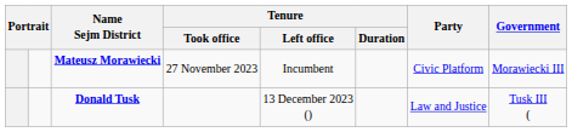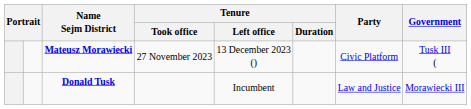Mateusz Morawiecki | Tenure / Left office: Incumbent -> 13 December 2023 ()
Mateusz Morawiecki | Government: Morawiecki III -> Tusk III (
Donald Tusk | Tenure / Left office: 13 December 2023 () -> Incumbent
Donald Tusk | Government: Tusk III ( -> Morawiecki III
